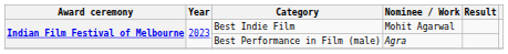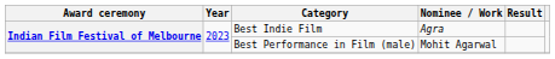Best Indie Film | Nominee / Work: Mohit Agarwal -> Agra
Best Performance in Film (male) | Nominee / Work: Agra -> Mohit Agarwal
